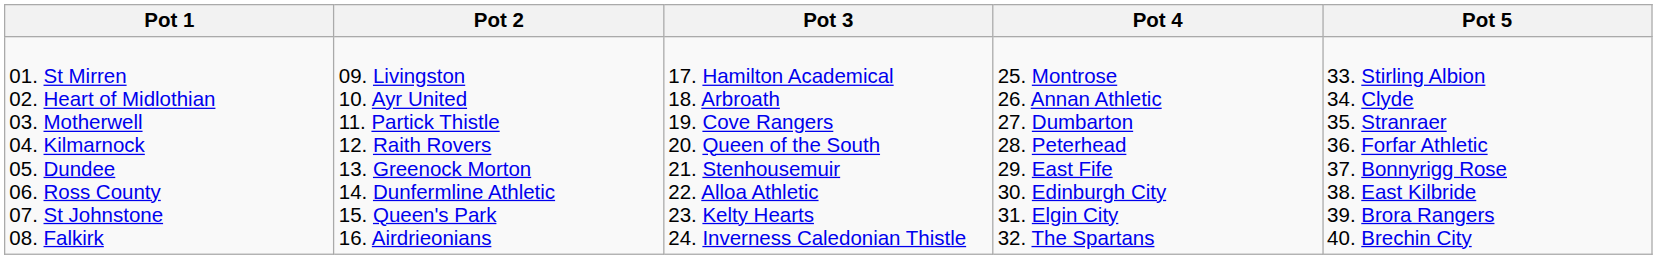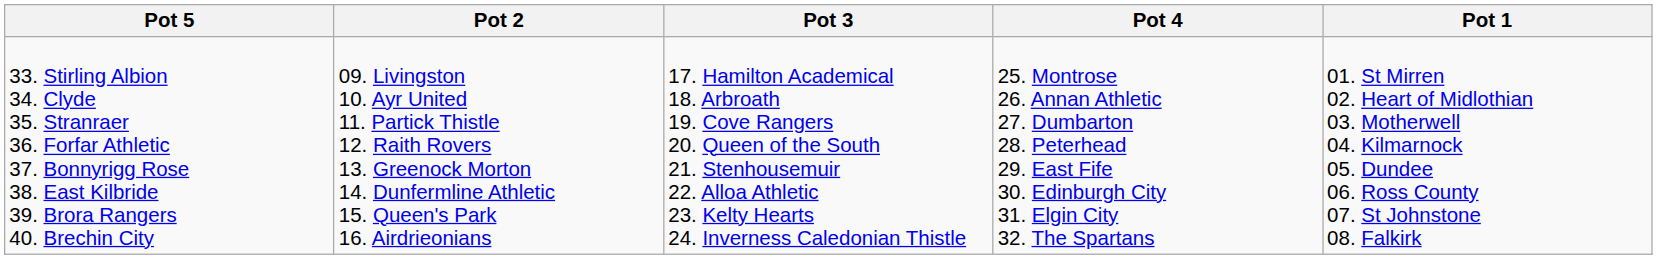columns swapped: Pot 1 <-> Pot 5
